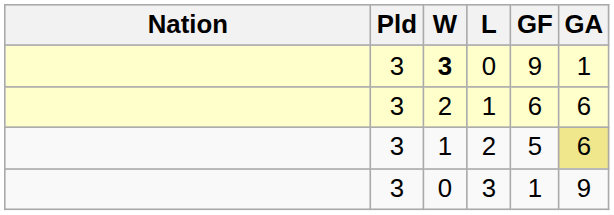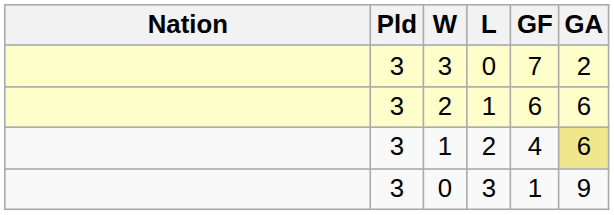row 2 | W: bold -> normal
row 2 | GF: 9 -> 7
row 2 | GA: 1 -> 2
row 4 | GF: 5 -> 4
